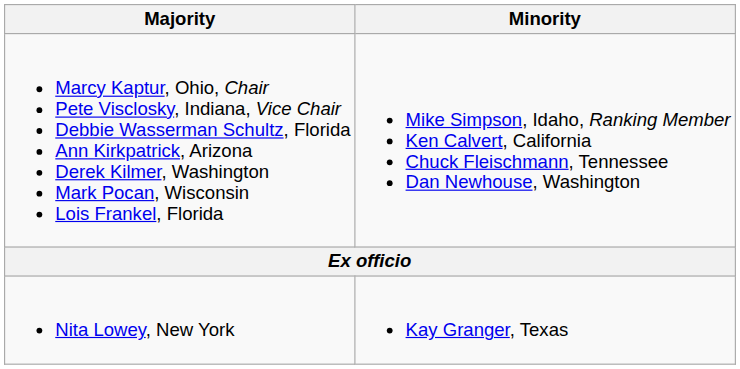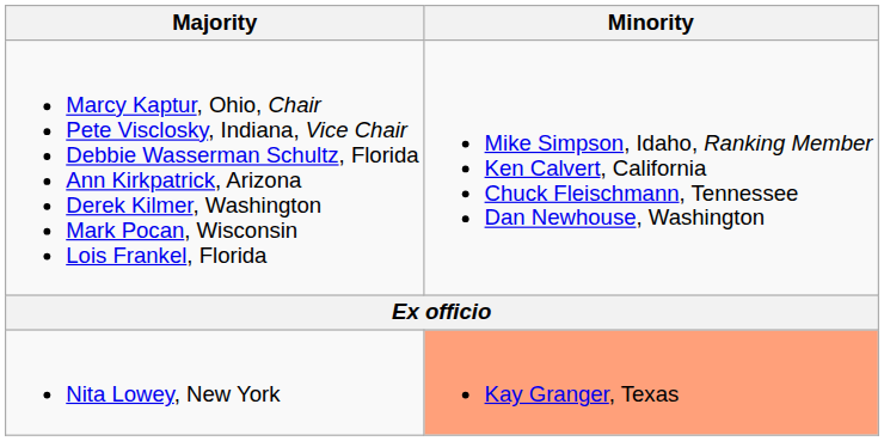Nita Lowey, New York | Minority: no background -> lightsalmon background
